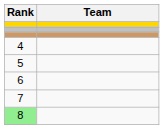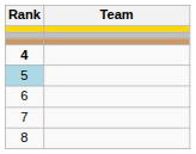row 5 | Rank: normal -> bold
row 6 | Rank: no background -> lightblue background
row 9 | Rank: lightgreen background -> no background
